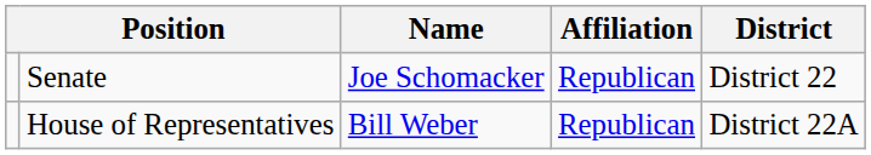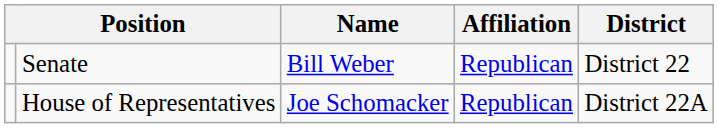Senate | Name: Joe Schomacker -> Bill Weber
House of Representatives | Name: Bill Weber -> Joe Schomacker
